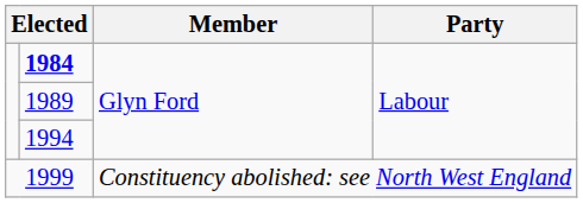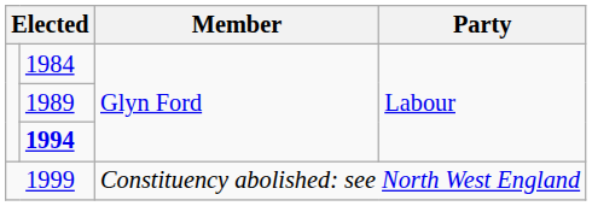1984 | column 2: bold -> normal
1994 | column 2: normal -> bold
